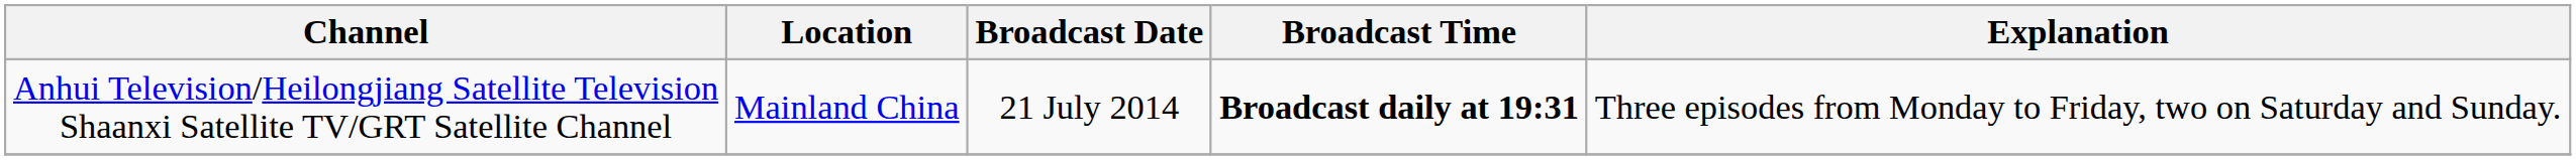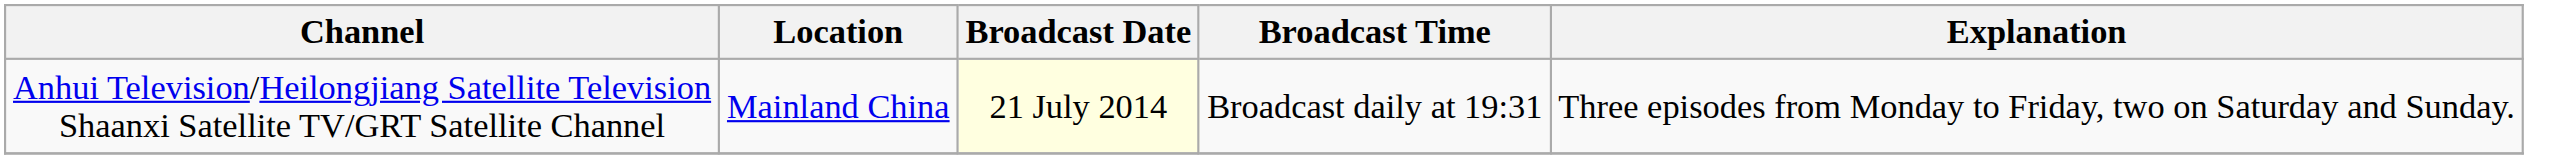row 2 | Broadcast Date: no background -> lightyellow background
row 2 | Broadcast Time: bold -> normal
